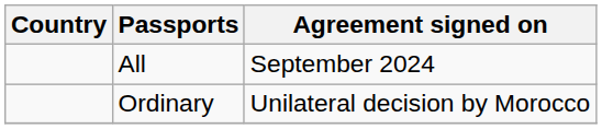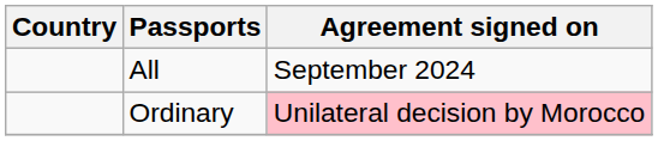Ordinary | Agreement signed on: no background -> pink background
